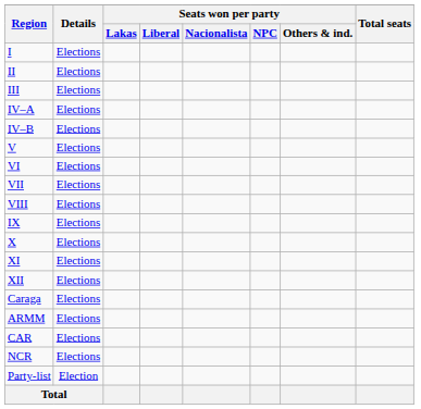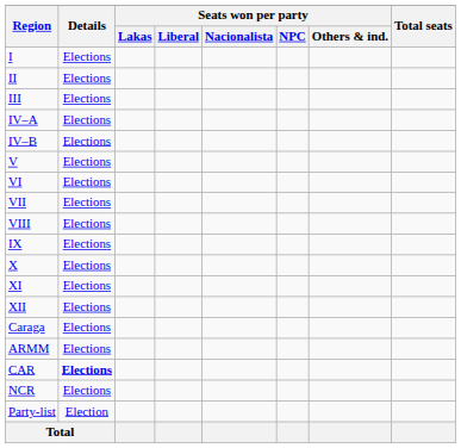CAR | Details: normal -> bold
